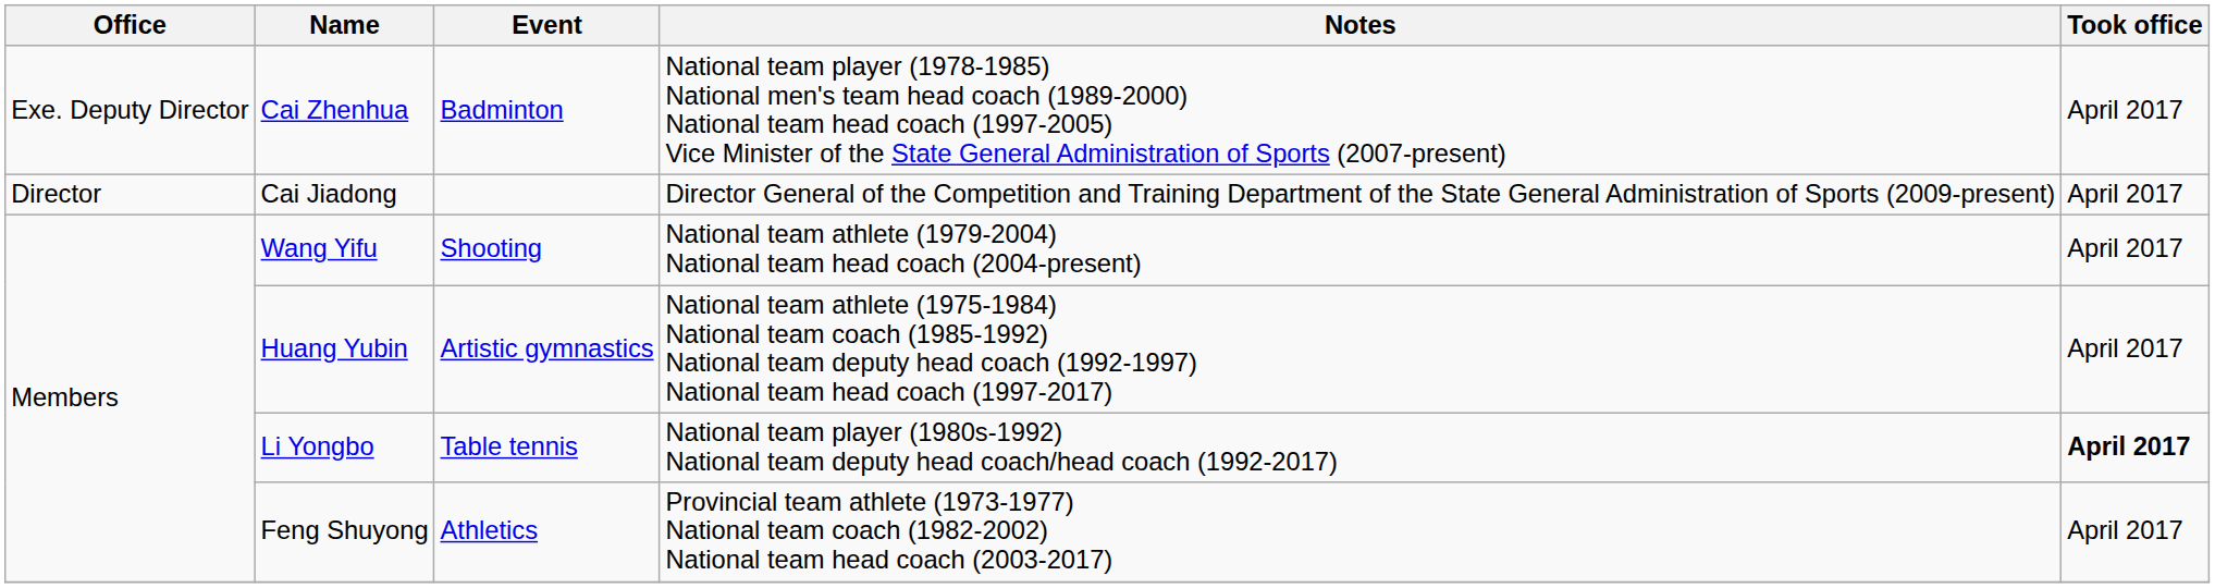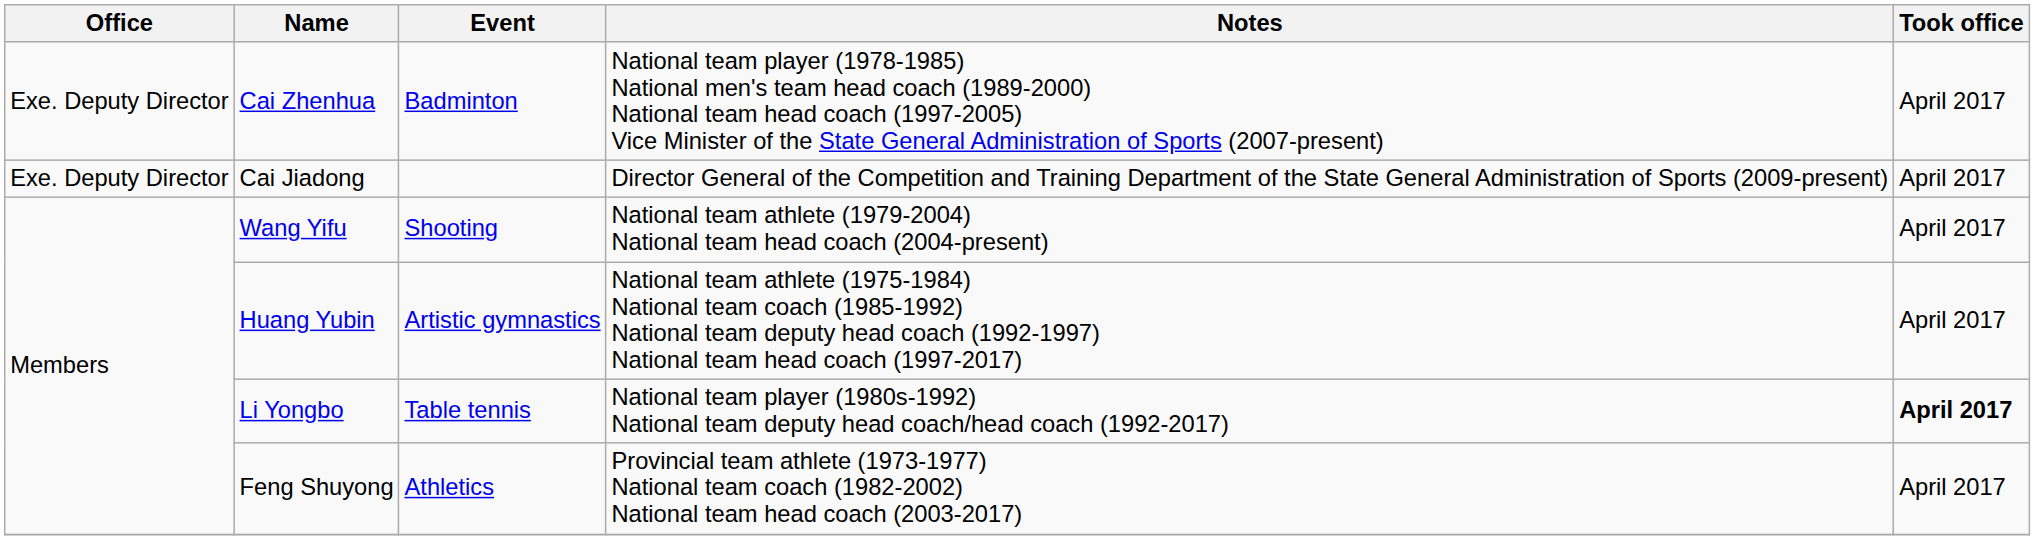Cai Jiadong | Office: Director -> Exe. Deputy Director
